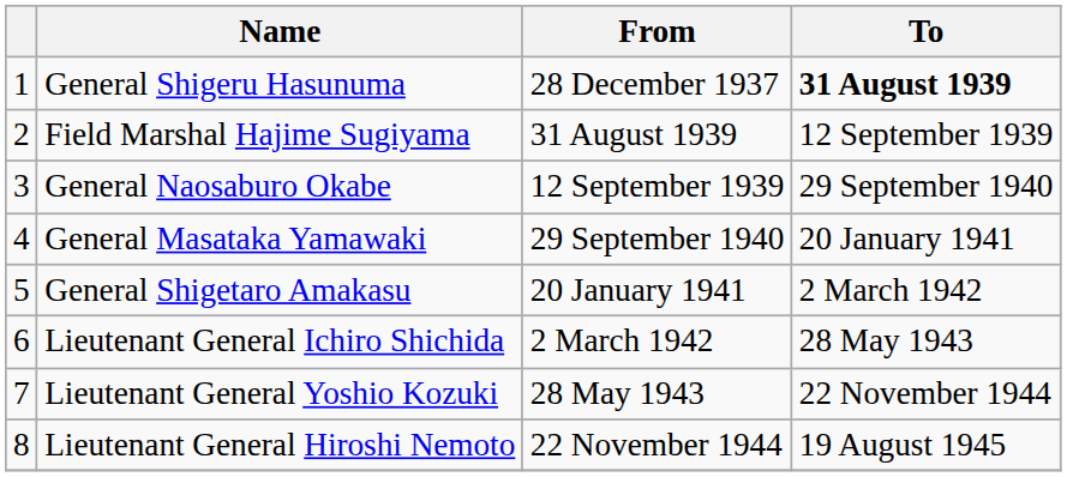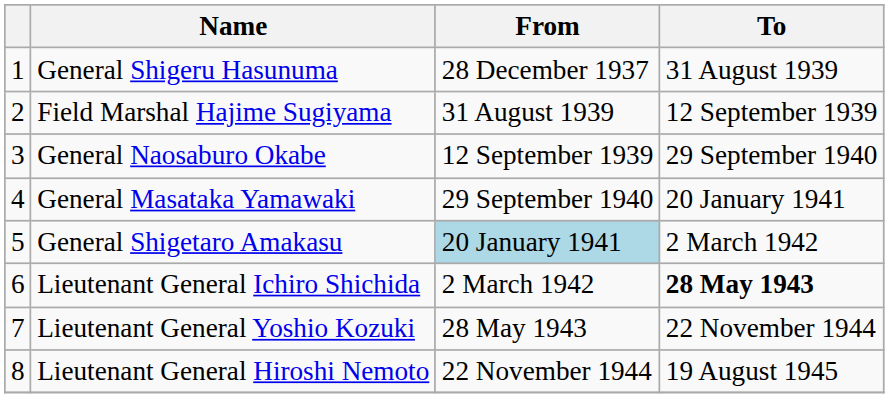General Shigeru Hasunuma | To: bold -> normal
General Shigetaro Amakasu | From: no background -> lightblue background
Lieutenant General Ichiro Shichida | To: normal -> bold
